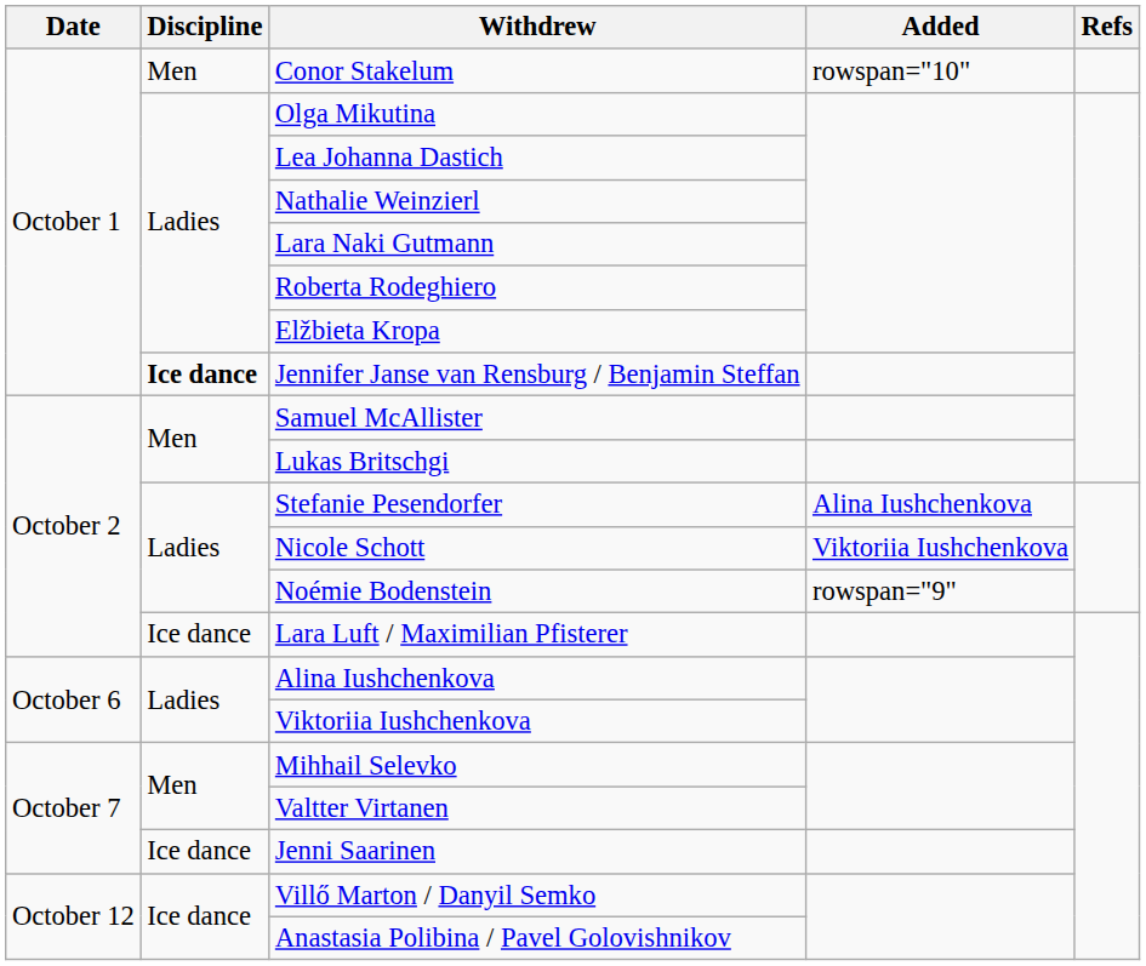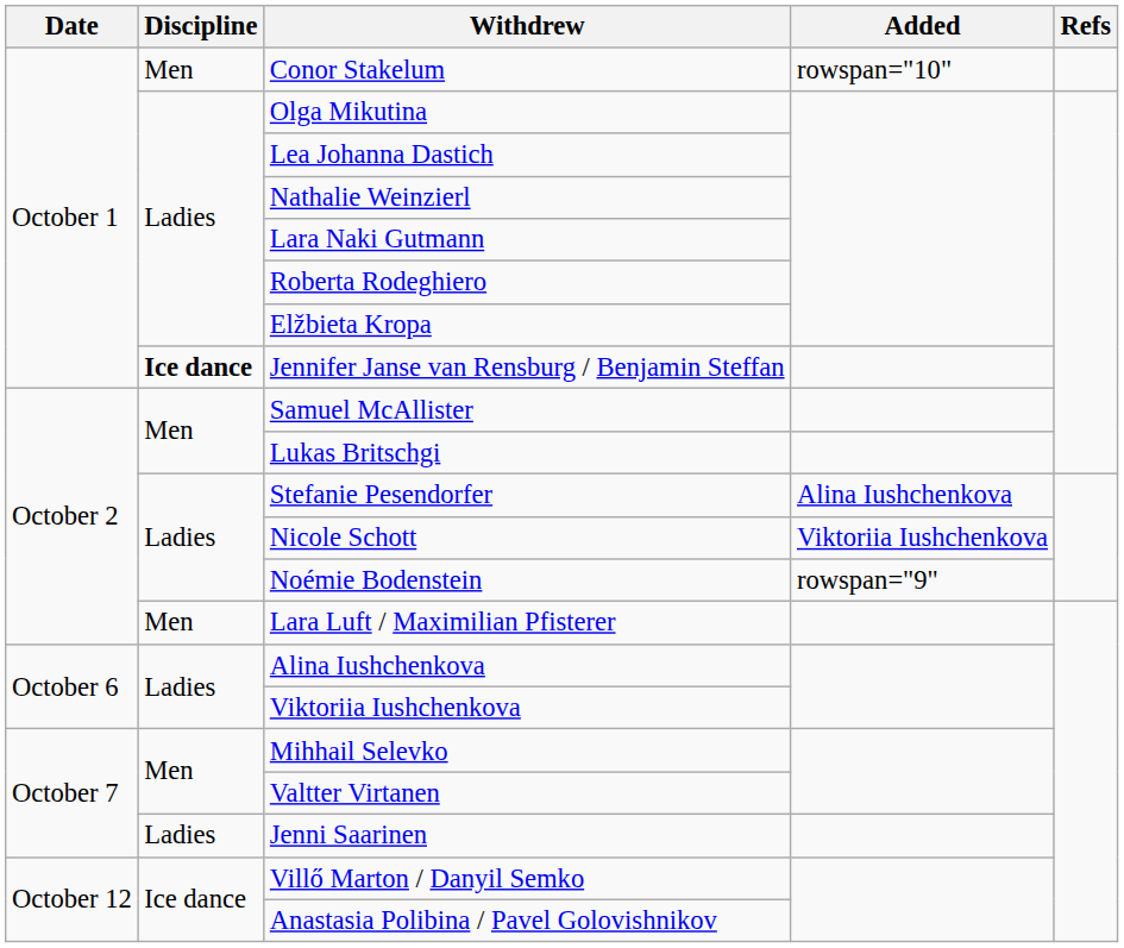Lara Luft / Maximilian Pfisterer | Discipline: Ice dance -> Men
Jenni Saarinen | Discipline: Ice dance -> Ladies
